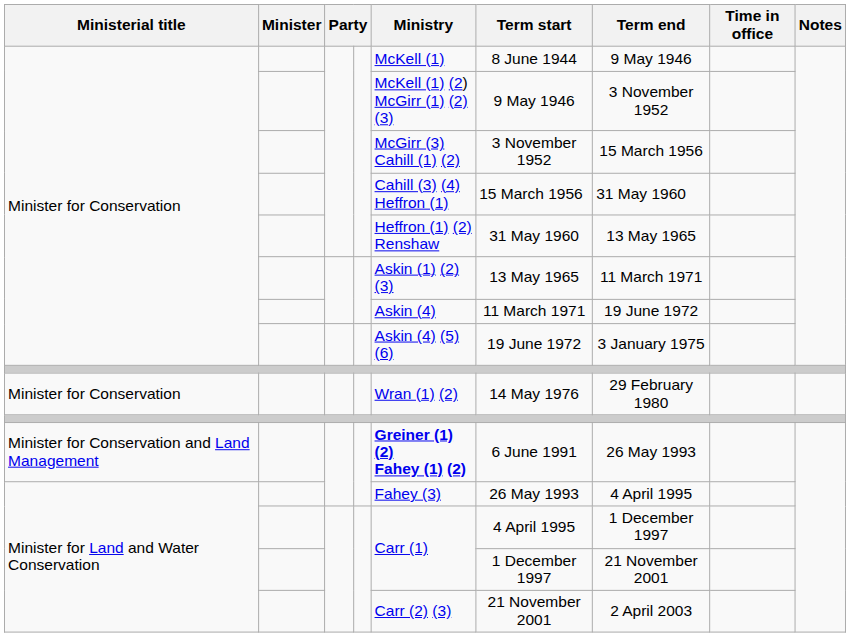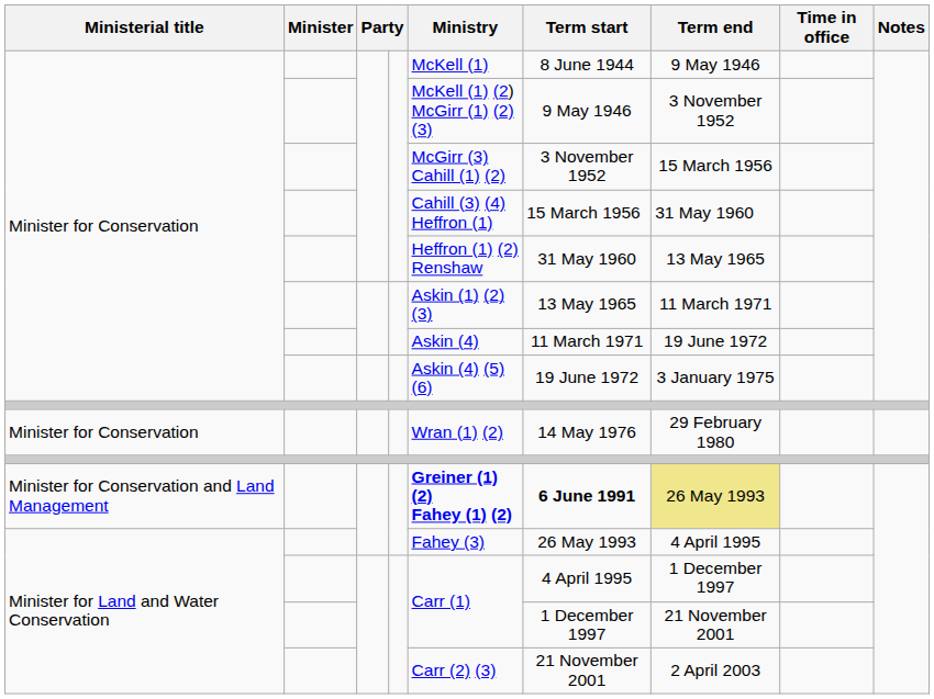Minister for Conservation and Land Management | Term start: normal -> bold
Minister for Conservation and Land Management | Term end: no background -> khaki background
